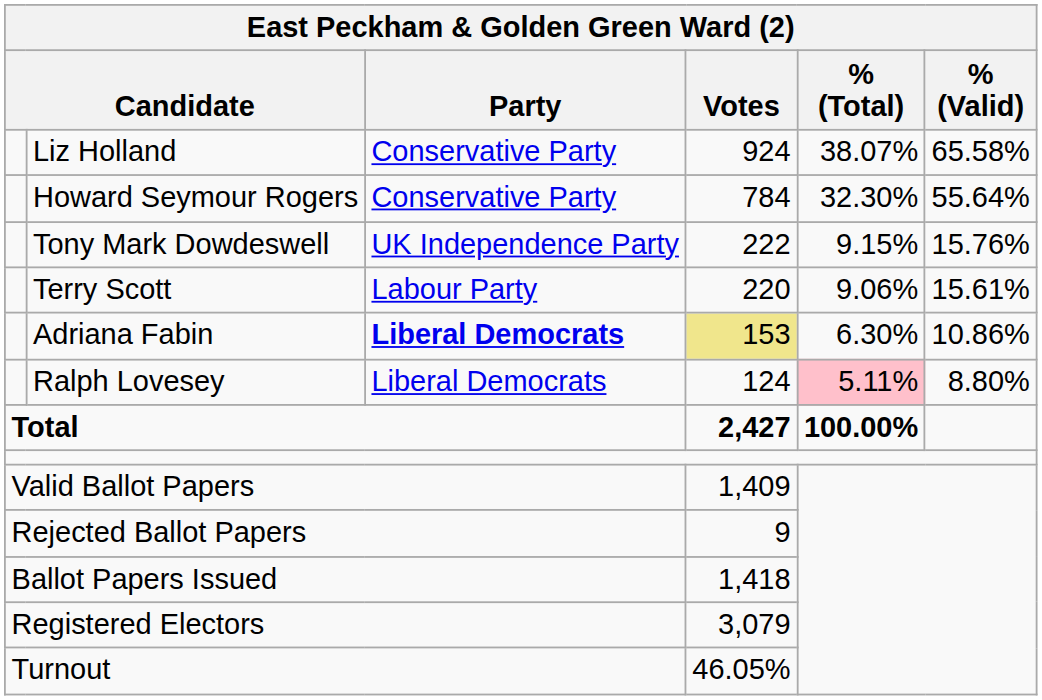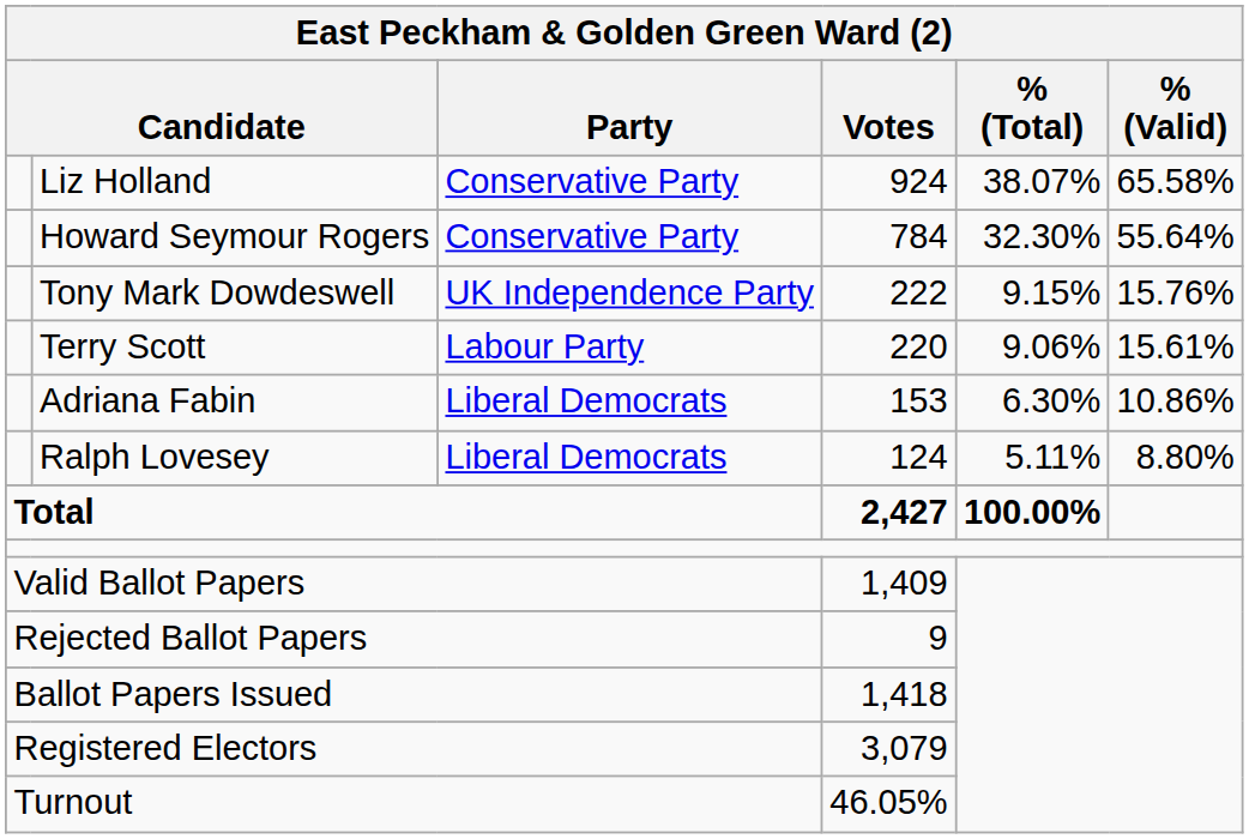Adriana Fabin | Party: bold -> normal
Adriana Fabin | Votes: khaki background -> no background
Ralph Lovesey | % (Total): pink background -> no background
